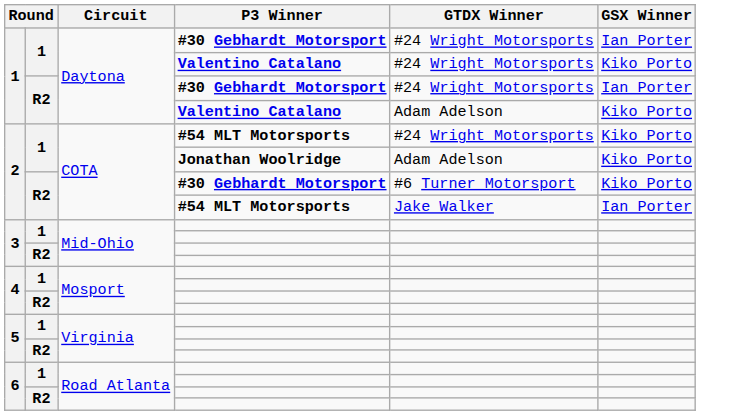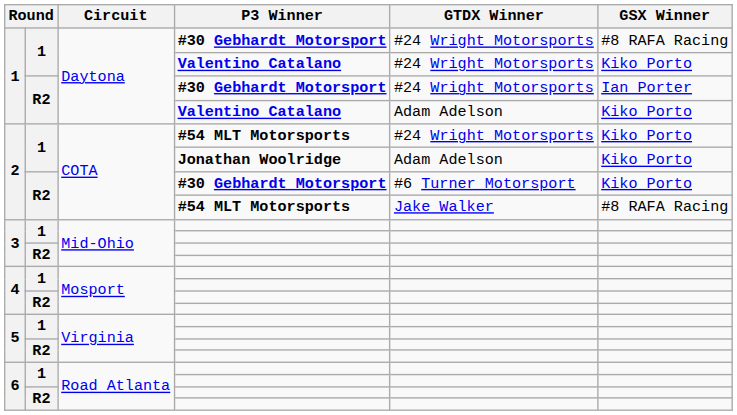row 2 | GSX Winner: Ian Porter -> #8 RAFA Racing
row 9 | GSX Winner: Ian Porter -> #8 RAFA Racing
